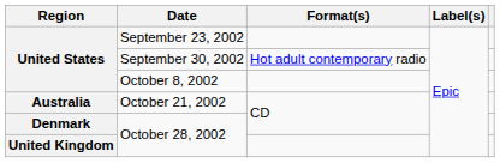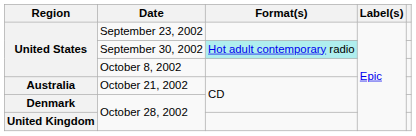September 30, 2002 | Format(s): no background -> paleturquoise background
